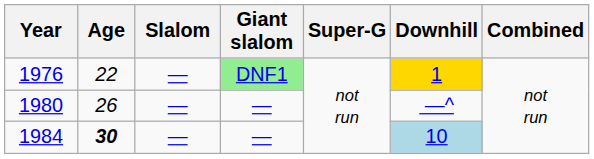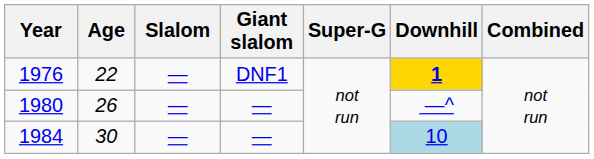1976 | Giant slalom: lightgreen background -> no background
1976 | Downhill: normal -> bold
1984 | Age: bold -> normal
